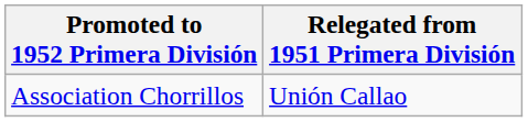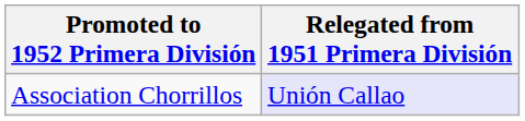Association Chorrillos | Relegated from 1951 Primera División: no background -> lavender background
